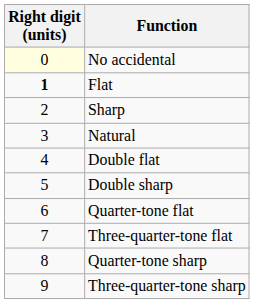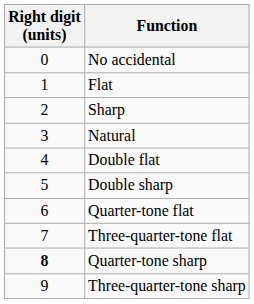No accidental | Right digit (units): lightyellow background -> no background
Flat | Right digit (units): bold -> normal
Quarter-tone sharp | Right digit (units): normal -> bold
